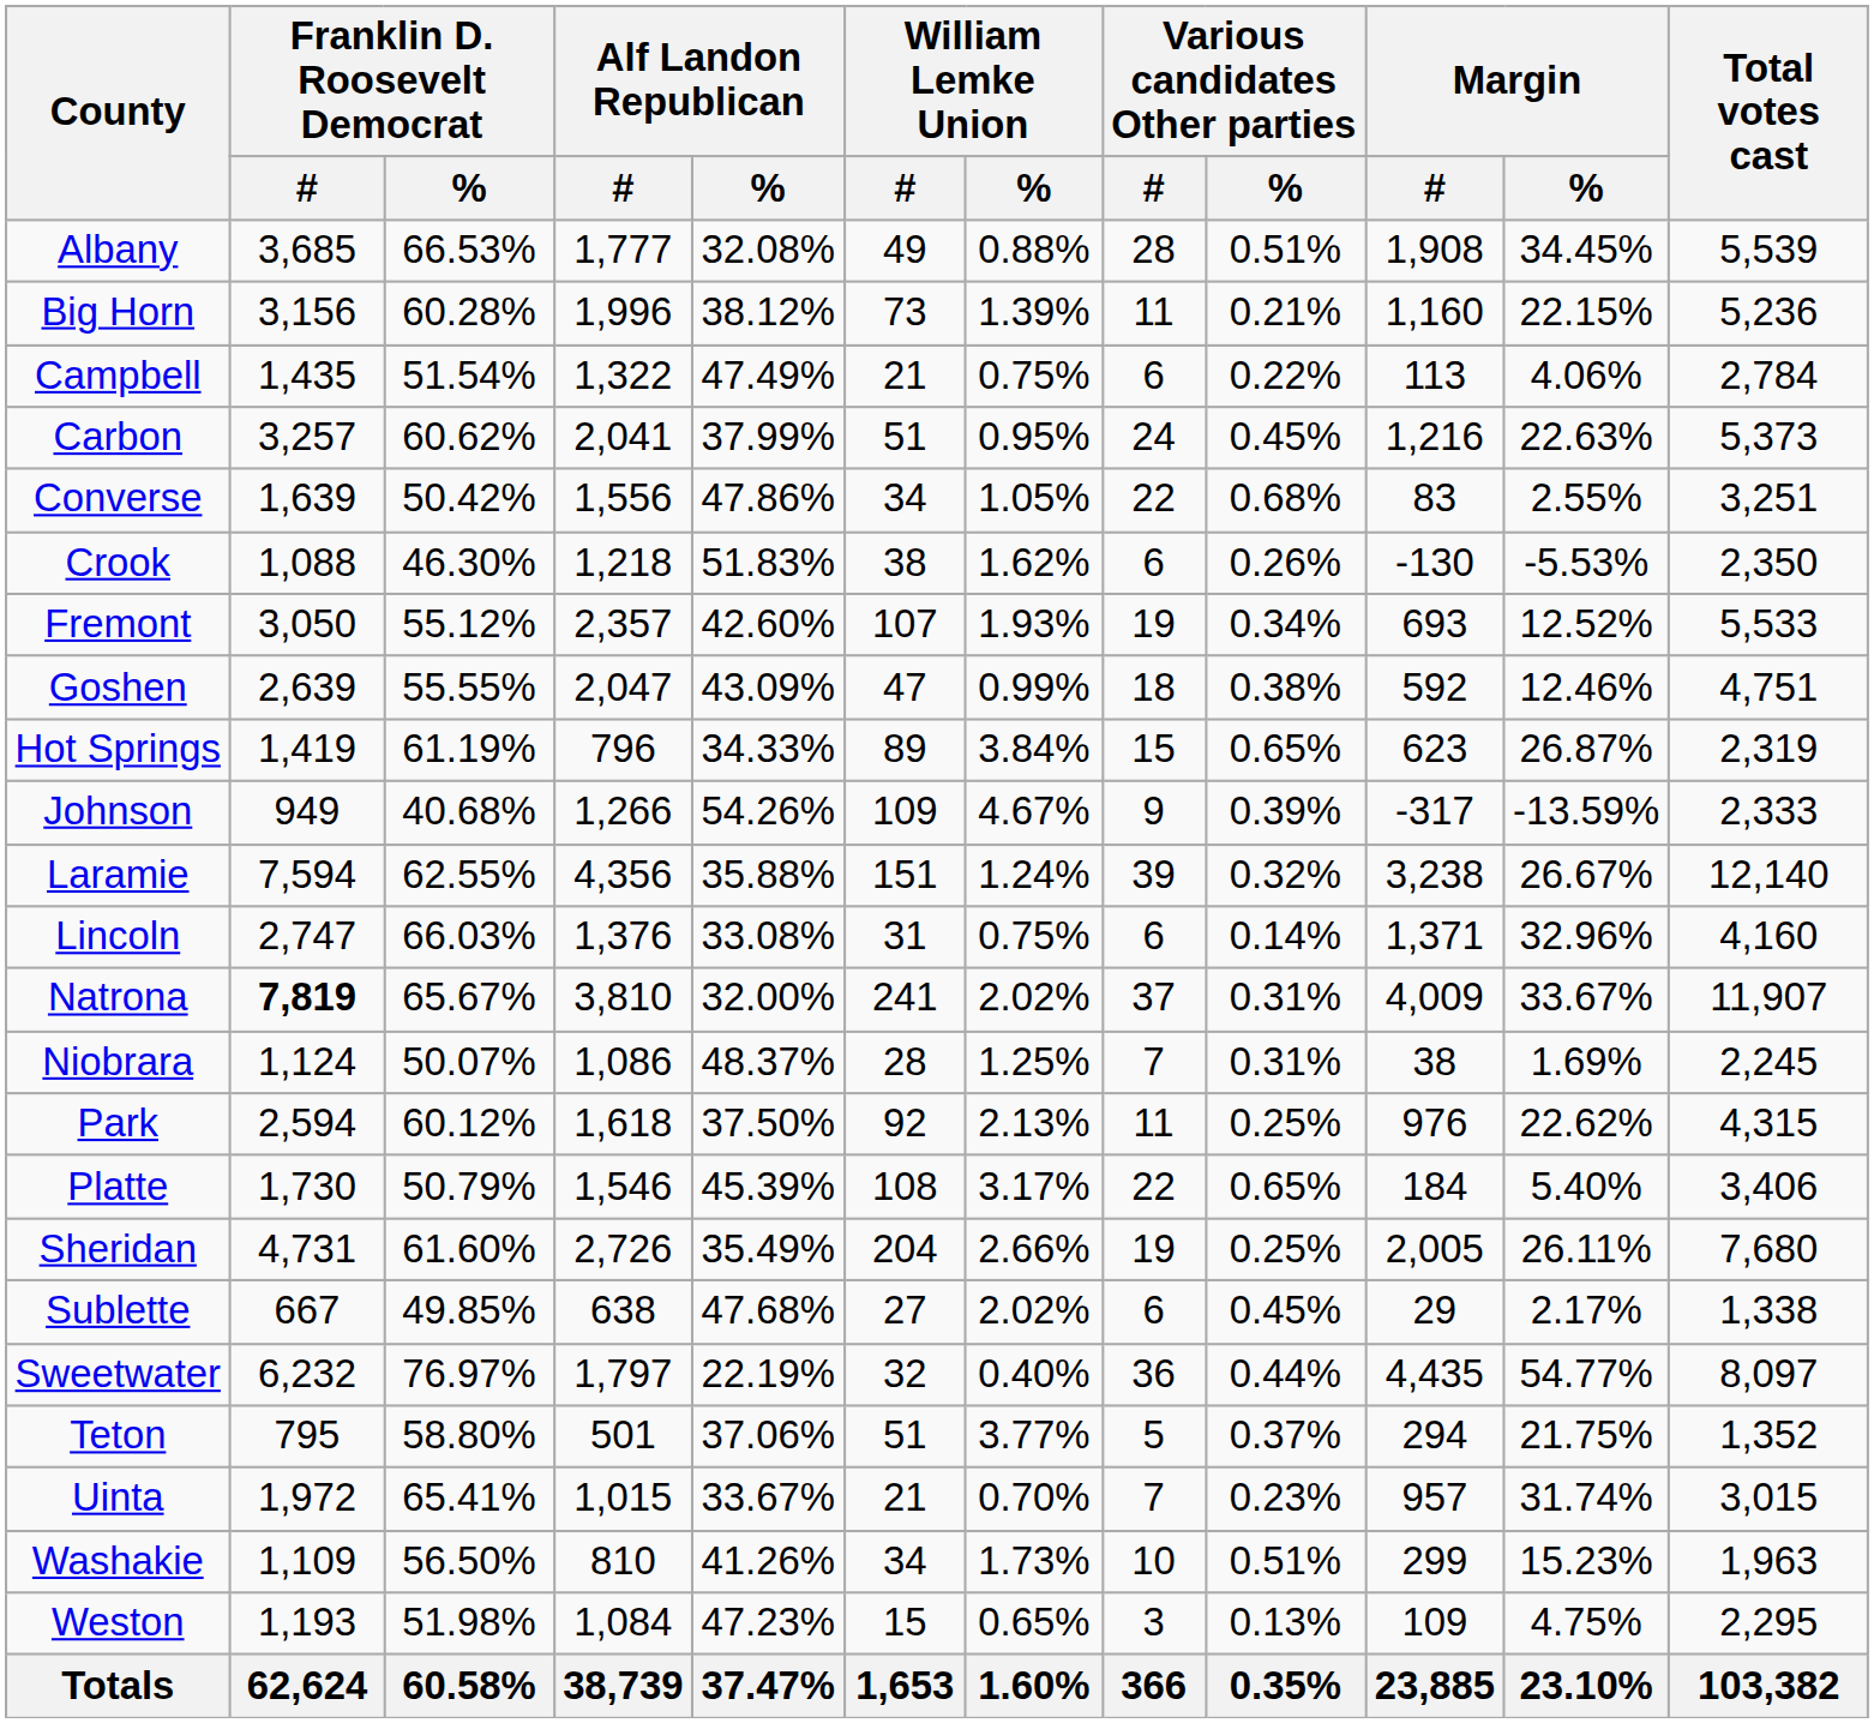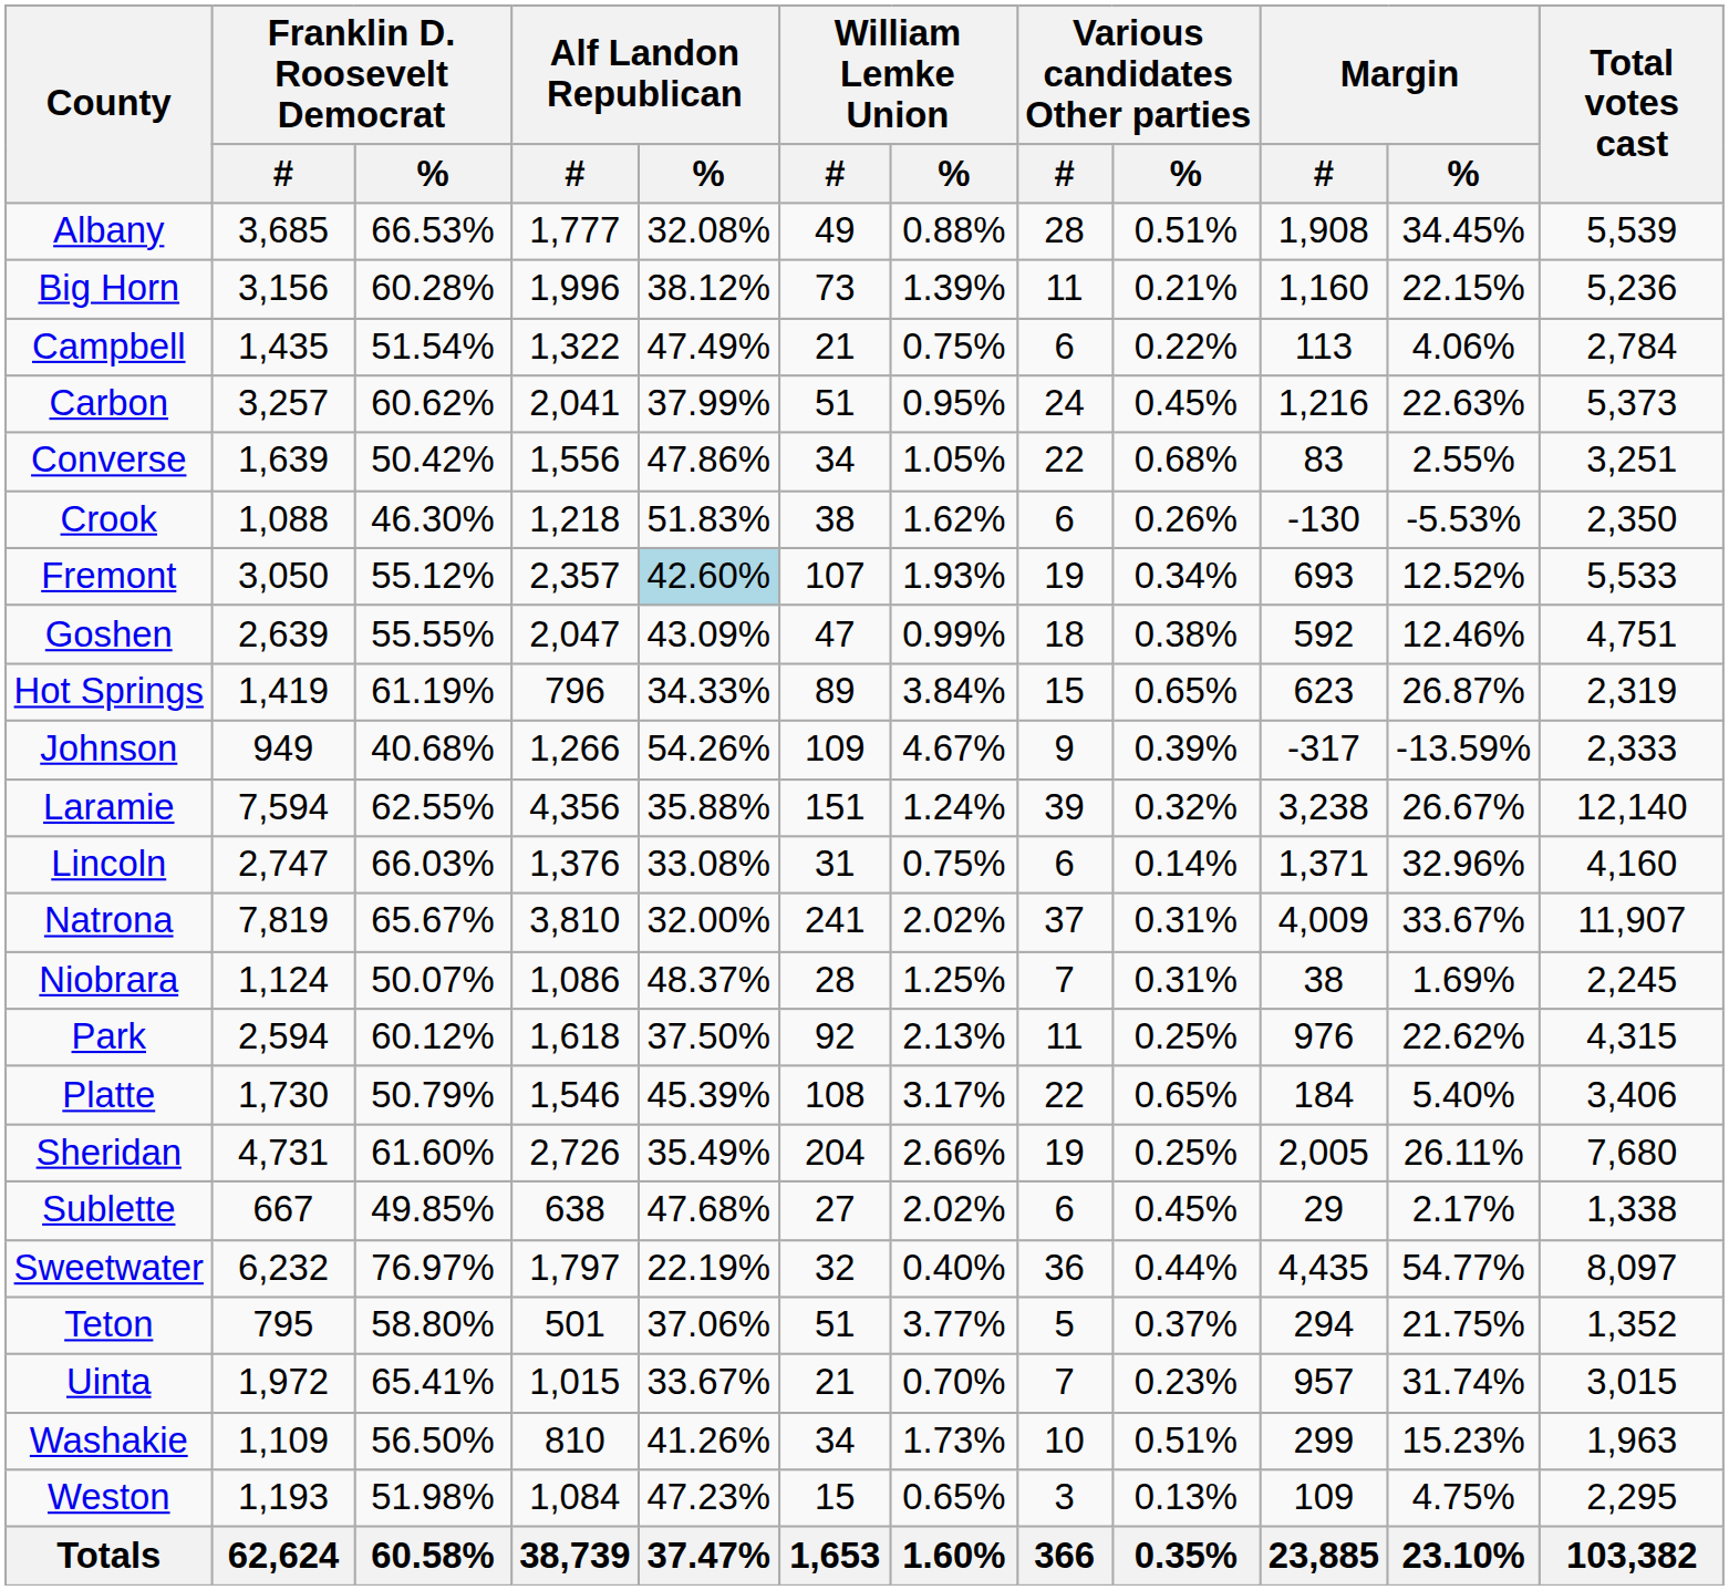Fremont | Alf Landon Republican / %: no background -> lightblue background
Natrona | Franklin D. Roosevelt Democrat / #: bold -> normal
